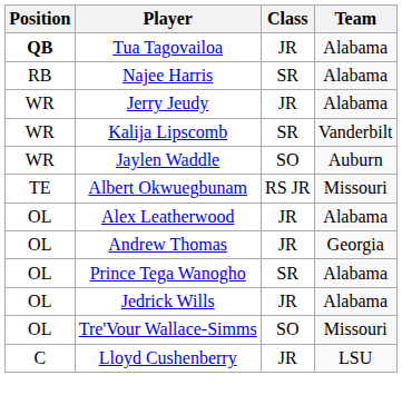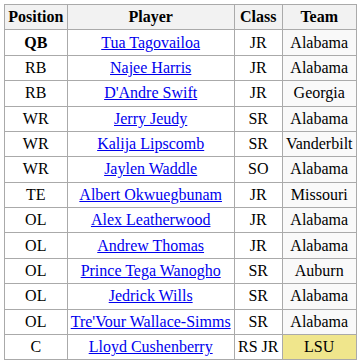Najee Harris | Class: SR -> JR
+ row: RB | D'Andre Swift | JR | Georgia
Jerry Jeudy | Class: JR -> SR
Jaylen Waddle | Team: Auburn -> Alabama
Albert Okwuegbunam | Class: RS JR -> JR
Andrew Thomas | Team: Georgia -> Alabama
Prince Tega Wanogho | Team: Alabama -> Auburn
Jedrick Wills | Class: JR -> SR
Tre'Vour Wallace-Simms | Class: SO -> SR
Tre'Vour Wallace-Simms | Team: Missouri -> Alabama
Lloyd Cushenberry | Class: JR -> RS JR
Lloyd Cushenberry | Team: no background -> khaki background
